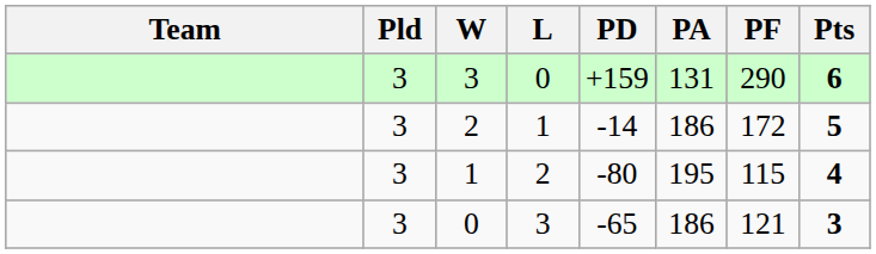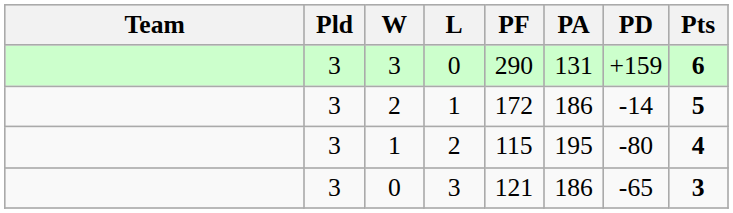columns swapped: PF <-> PD
